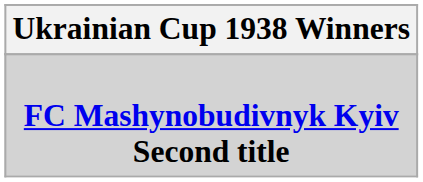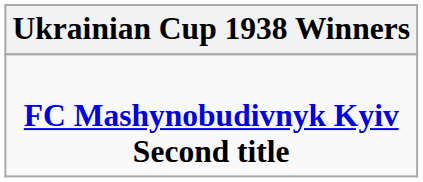row 2 | column 1: lightgrey background -> no background
